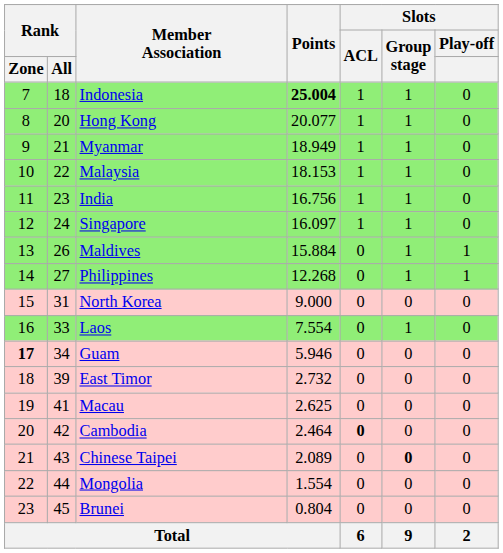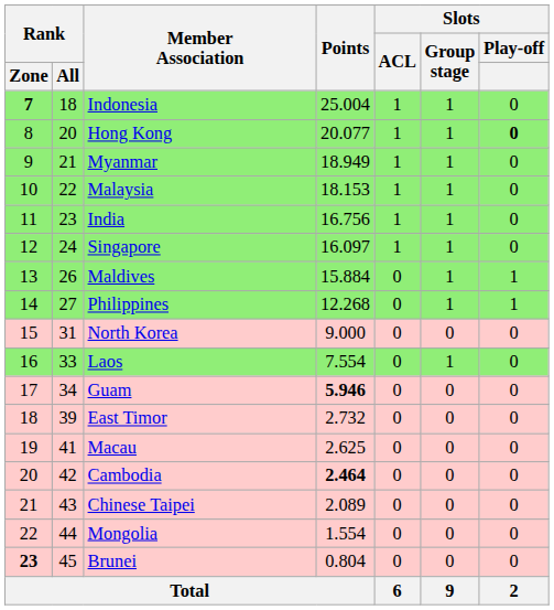Indonesia | Rank / Zone: normal -> bold
Indonesia | Points: bold -> normal
Hong Kong | Slots / Play-off: normal -> bold
Guam | Rank / Zone: bold -> normal
Guam | Points: normal -> bold
Cambodia | Points: normal -> bold
Cambodia | Slots / ACL: bold -> normal
Chinese Taipei | Slots / Group stage: bold -> normal
Brunei | Rank / Zone: normal -> bold
